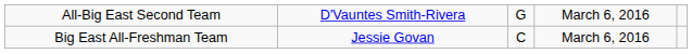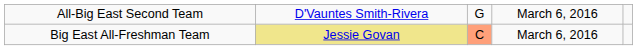row 2 | column 2: no background -> khaki background
row 2 | column 3: no background -> lightsalmon background
